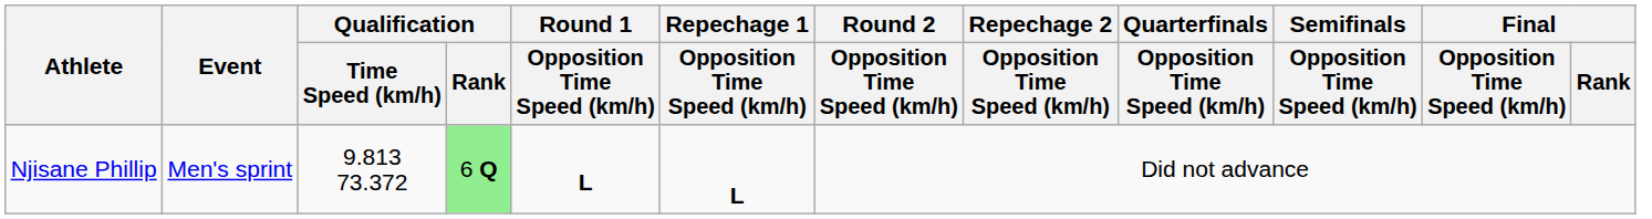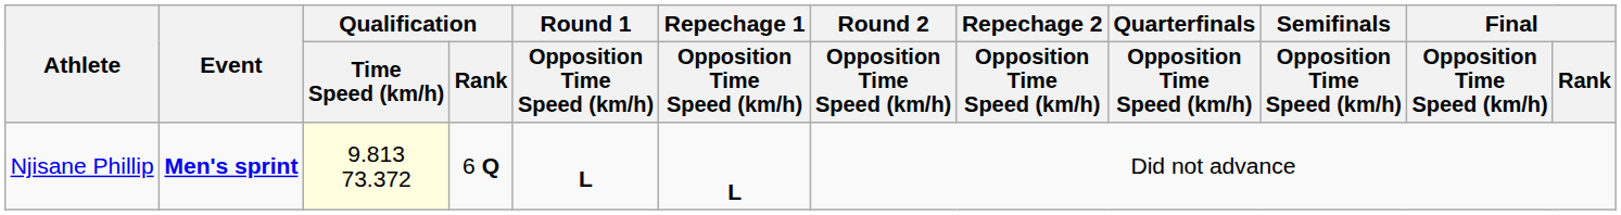Njisane Phillip | Event: normal -> bold
Njisane Phillip | Qualification / Time Speed (km/h): no background -> lightyellow background
Njisane Phillip | Qualification / Rank: lightgreen background -> no background
